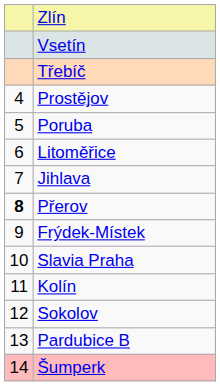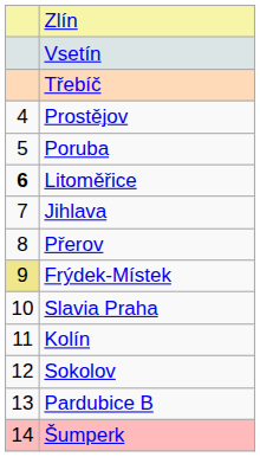Litoměřice | column 1: normal -> bold
Přerov | column 1: bold -> normal
Frýdek-Místek | column 1: no background -> khaki background
